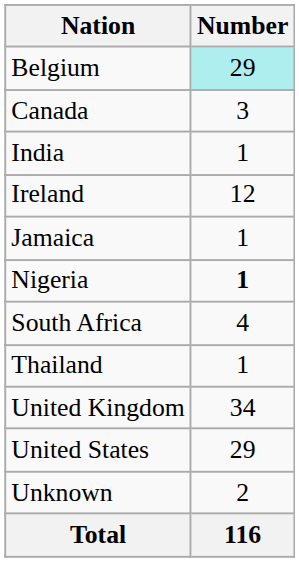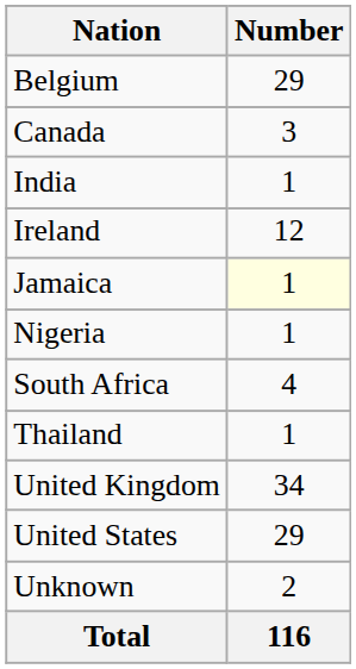Belgium | Number: paleturquoise background -> no background
Jamaica | Number: no background -> lightyellow background
Nigeria | Number: bold -> normal
